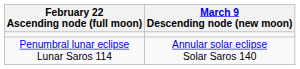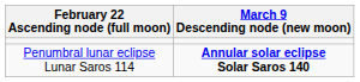Penumbral lunar eclipse Lunar Saros 114 | March 9 Descending node (new moon): normal -> bold
